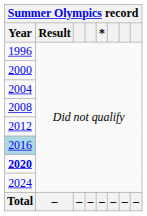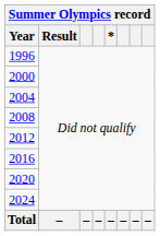2016 | Year: lightblue background -> no background
2020 | Year: bold -> normal
